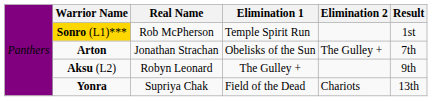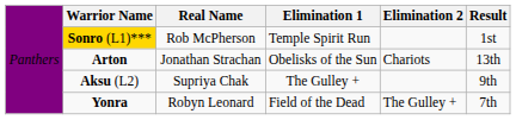Arton | column 5: The Gulley + -> Chariots
Arton | column 6: 7th -> 13th
Aksu (L2) | column 3: Robyn Leonard -> Supriya Chak
Yonra | column 3: Supriya Chak -> Robyn Leonard
Yonra | column 5: Chariots -> The Gulley +
Yonra | column 6: 13th -> 7th
